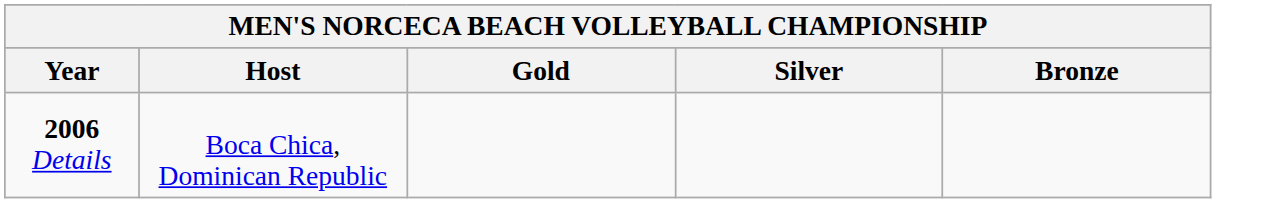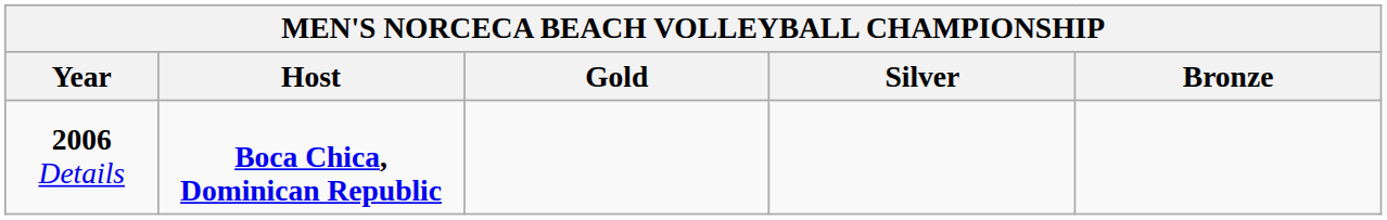2006 Details | Host: normal -> bold
